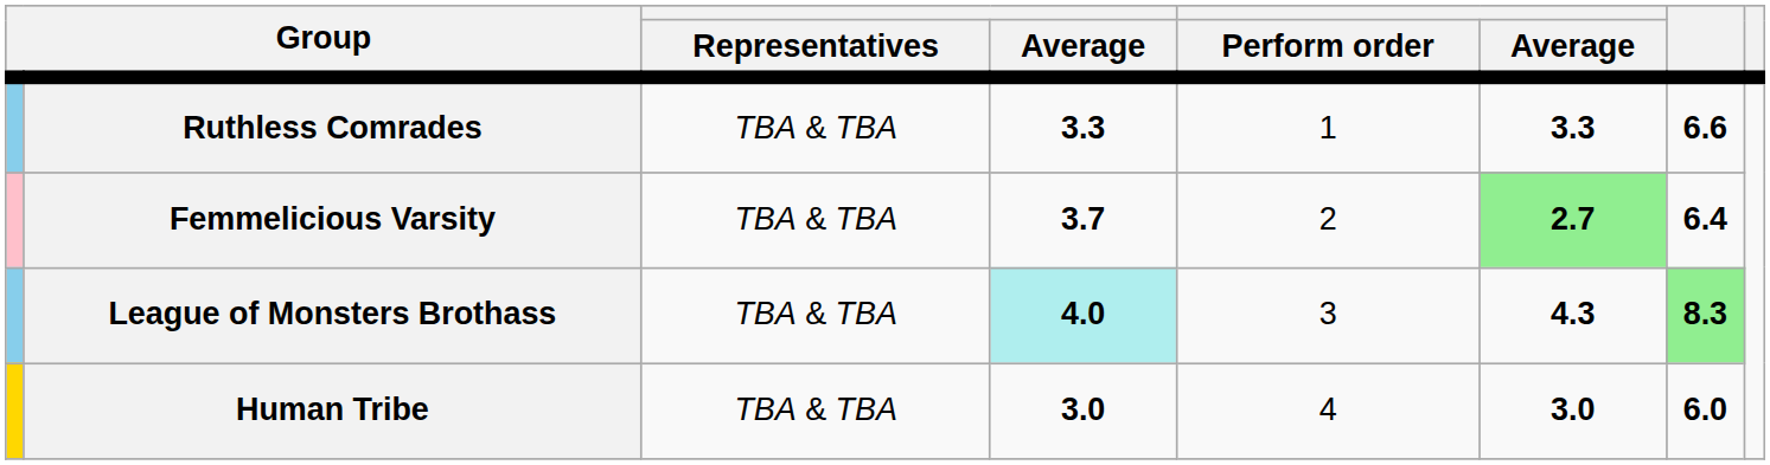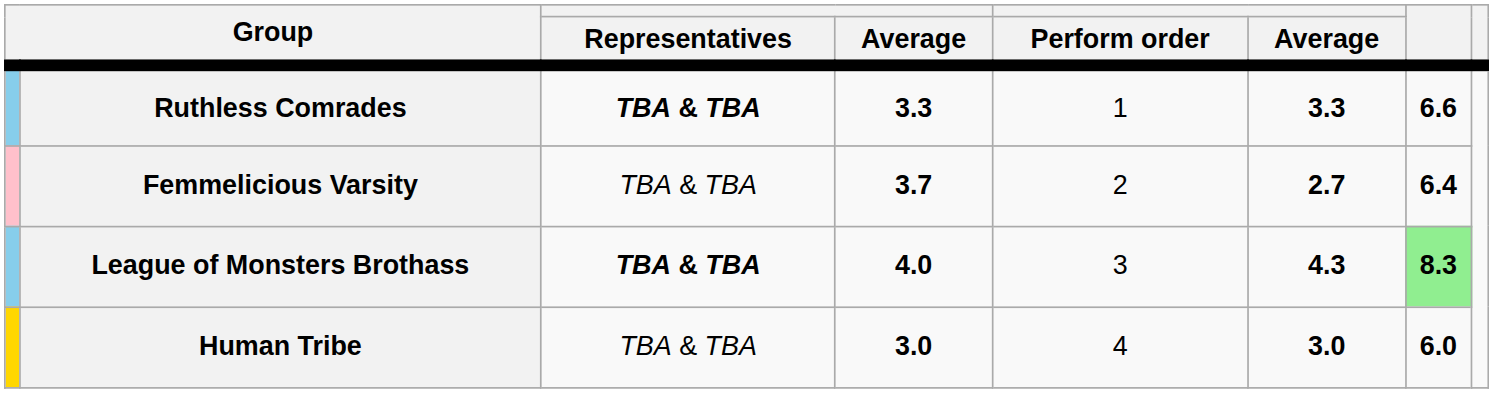Ruthless Comrades | Representatives: normal -> bold
Femmelicious Varsity | column 6: lightgreen background -> no background
League of Monsters Brothass | Representatives: normal -> bold
League of Monsters Brothass | column 4: paleturquoise background -> no background
